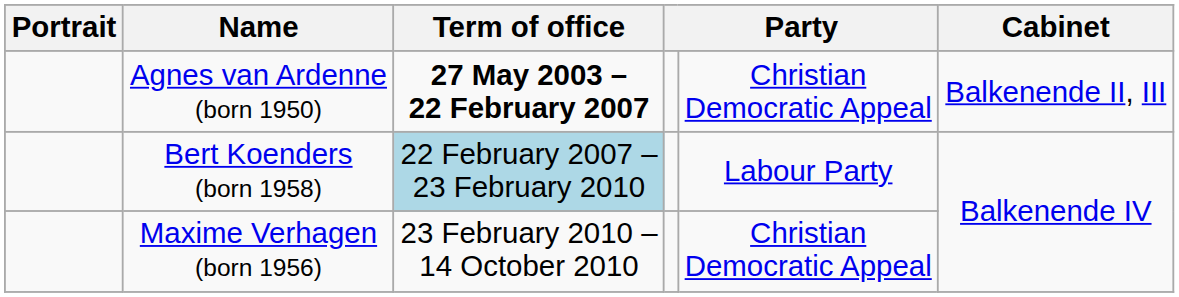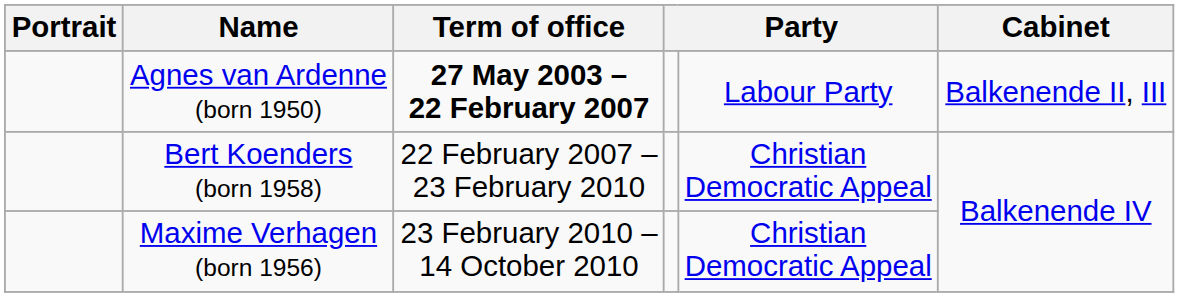Agnes van Ardenne (born 1950) | column 5: Christian Democratic Appeal -> Labour Party
Bert Koenders (born 1958) | Term of office: lightblue background -> no background
Bert Koenders (born 1958) | column 5: Labour Party -> Christian Democratic Appeal
